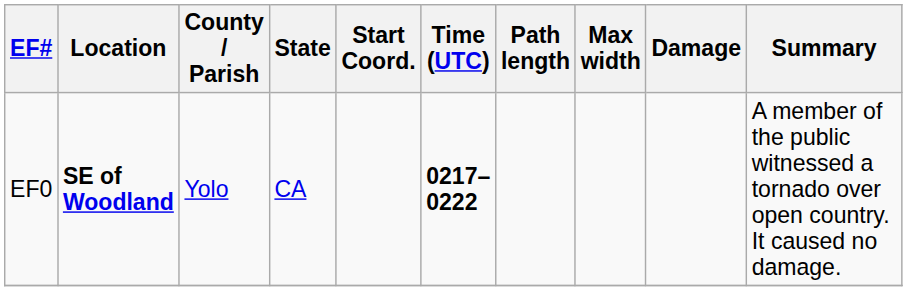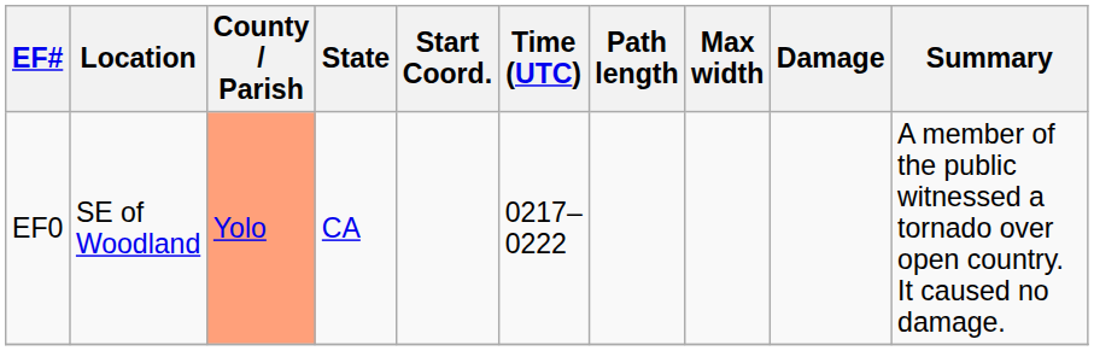EF0 | Location: bold -> normal
EF0 | County / Parish: no background -> lightsalmon background
EF0 | Time (UTC): bold -> normal
